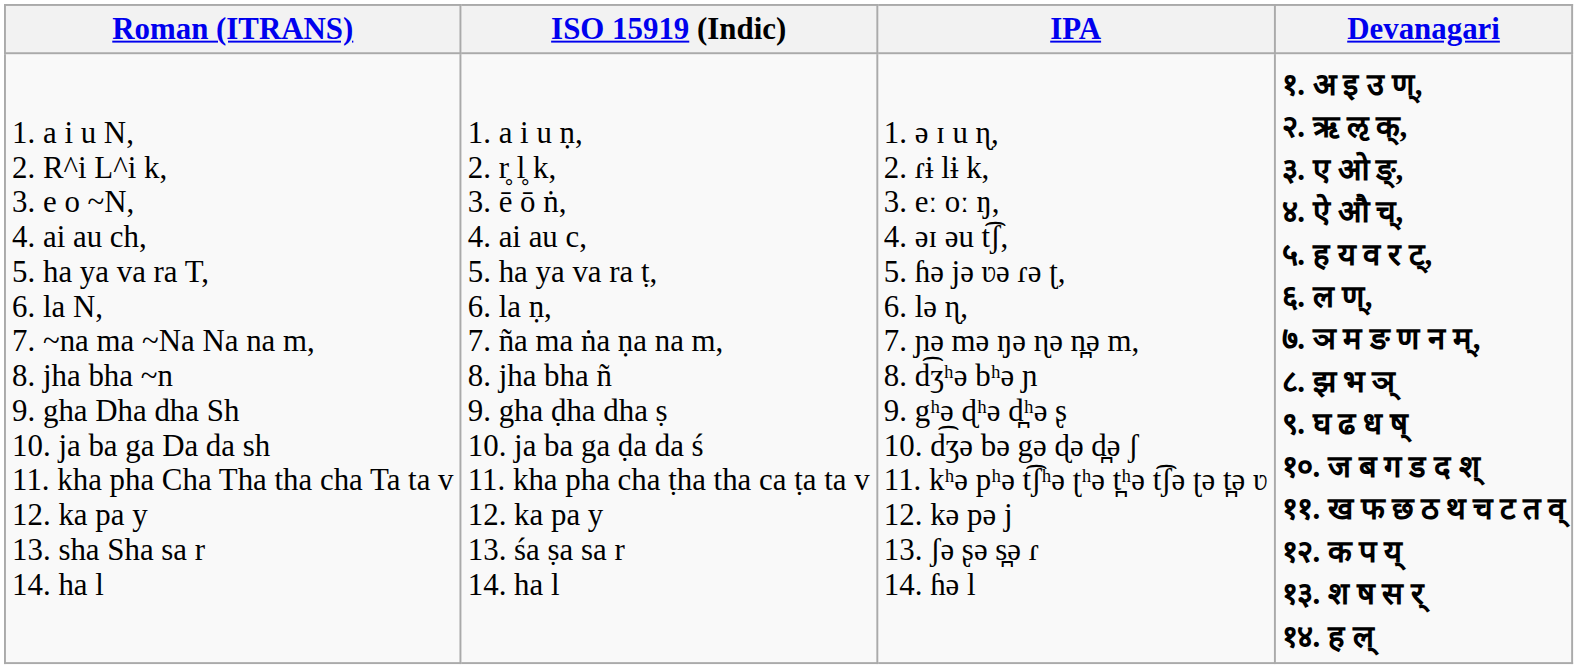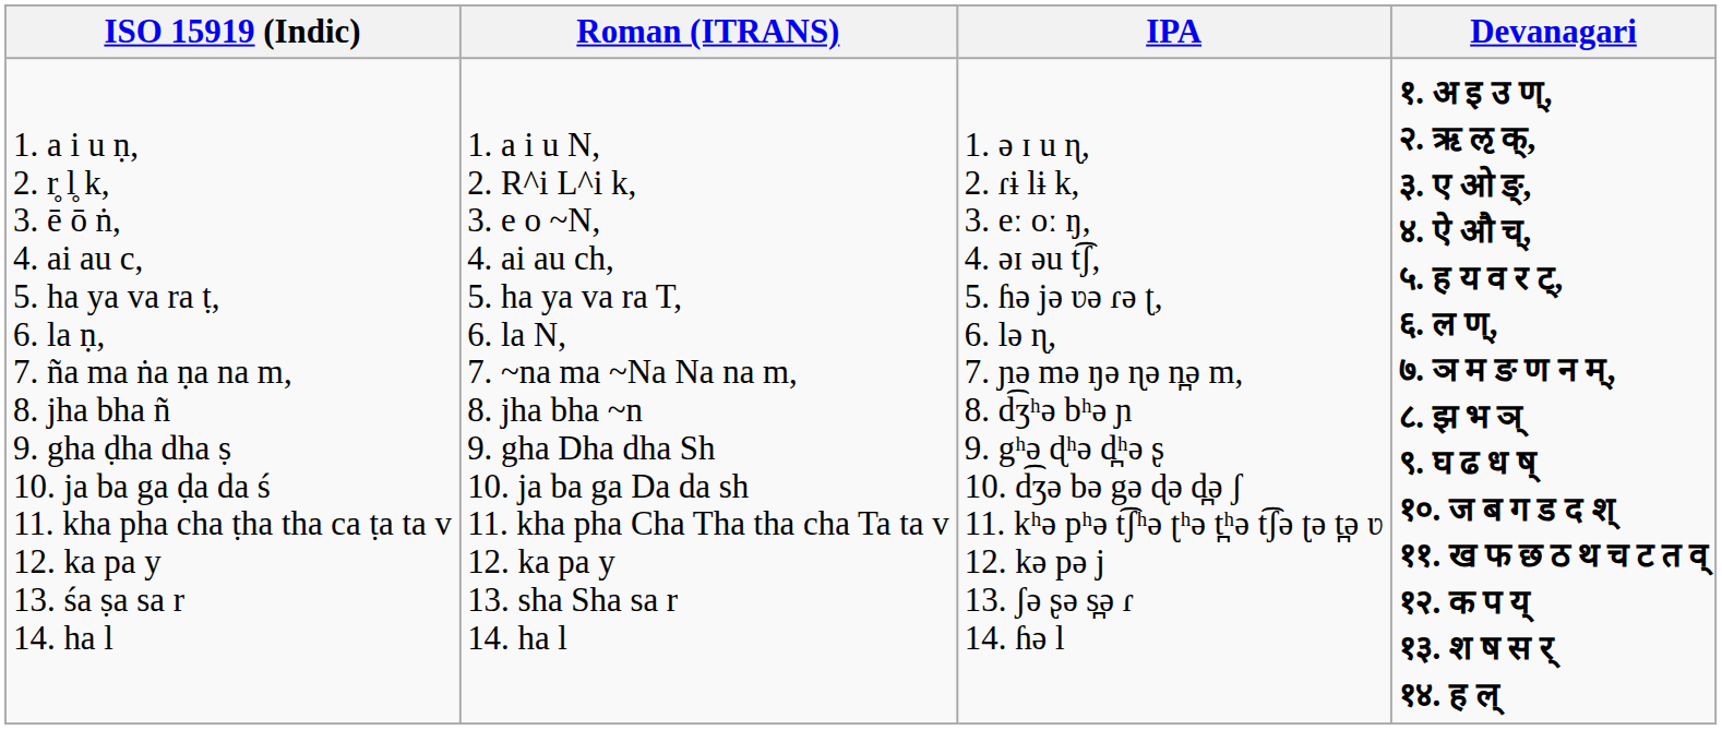columns swapped: ISO 15919 (Indic) <-> Roman (ITRANS)
